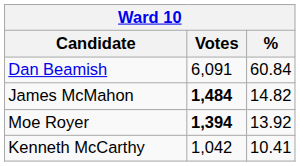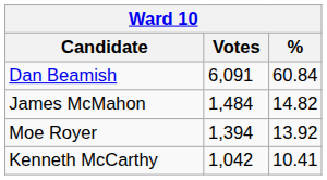James McMahon | Votes: bold -> normal
Moe Royer | Votes: bold -> normal
